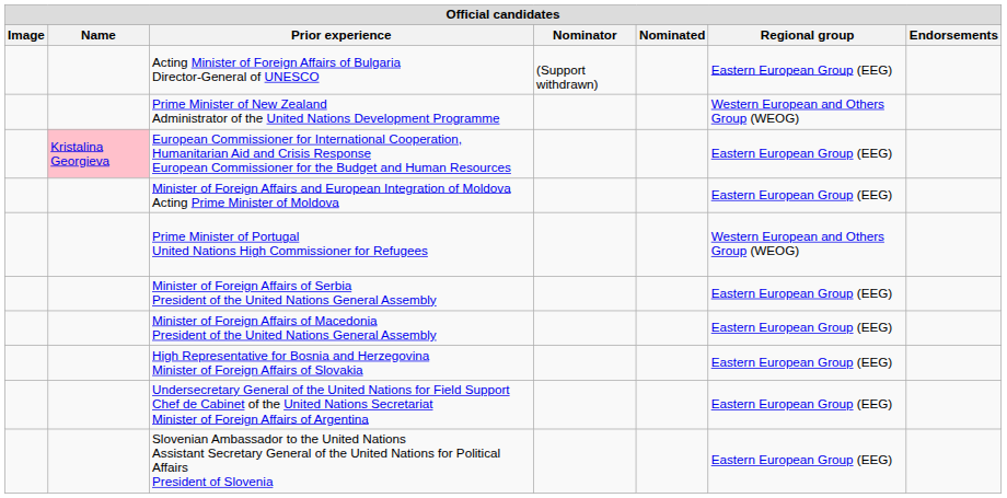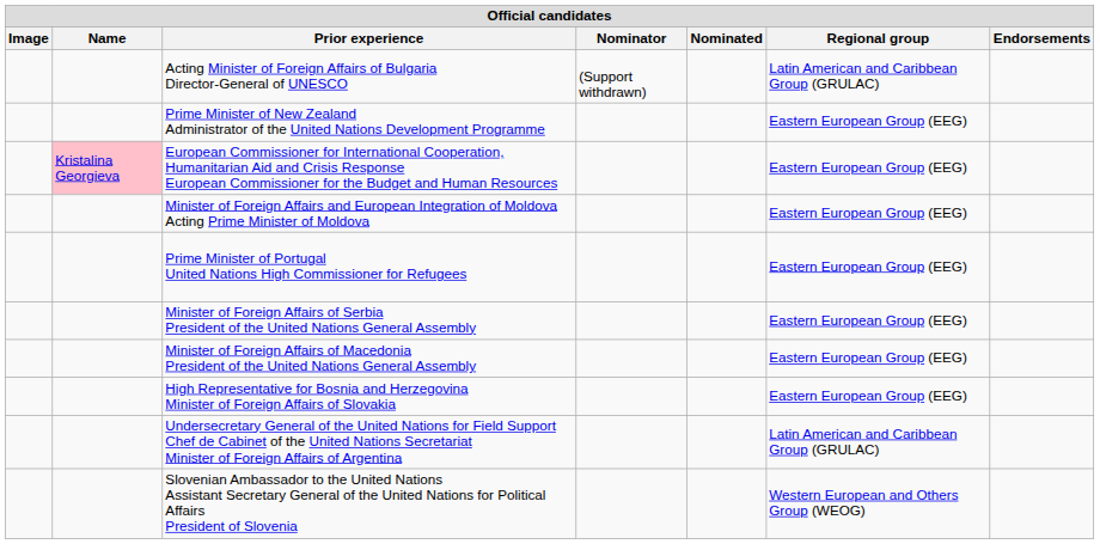row 3 | Regional group: Eastern European Group (EEG) -> Latin American and Caribbean Group (GRULAC)
row 4 | Regional group: Western European and Others Group (WEOG) -> Eastern European Group (EEG)
row 7 | Regional group: Western European and Others Group (WEOG) -> Eastern European Group (EEG)
row 11 | Regional group: Eastern European Group (EEG) -> Latin American and Caribbean Group (GRULAC)
row 12 | Regional group: Eastern European Group (EEG) -> Western European and Others Group (WEOG)
